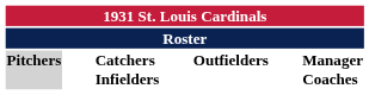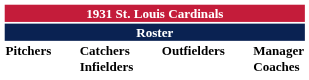Pitchers | column 1: lightgrey background -> no background
